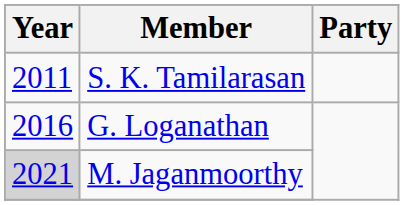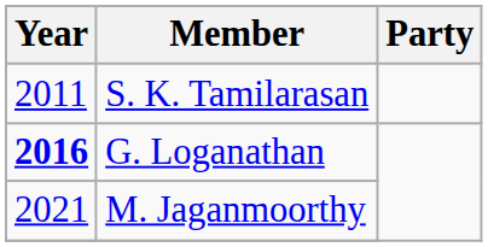G. Loganathan | Year: normal -> bold
M. Jaganmoorthy | Year: lightgrey background -> no background
